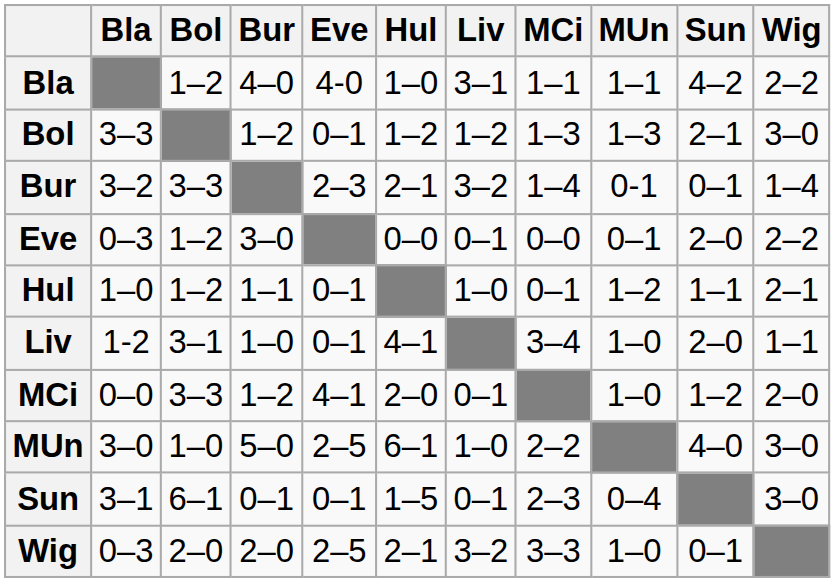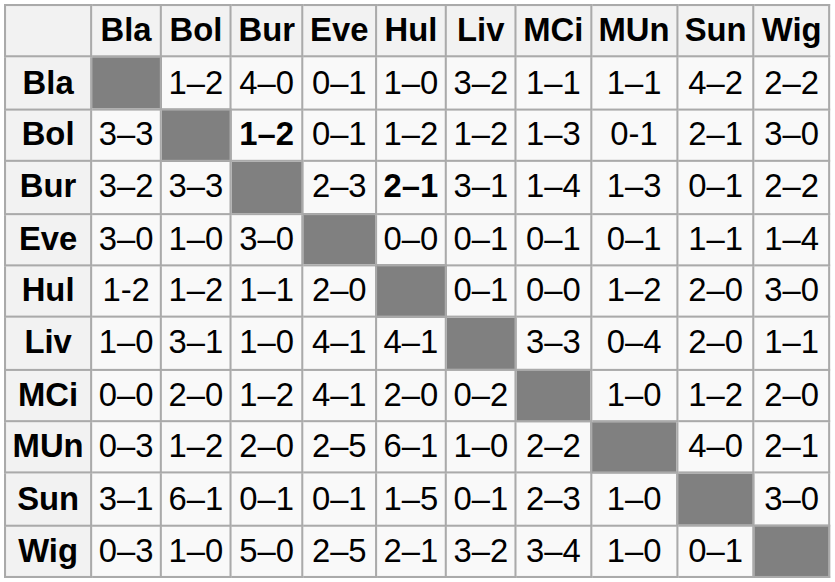row 2 | Eve: 4-0 -> 0–1
row 2 | Liv: 3–1 -> 3–2
row 3 | Bur: normal -> bold
row 3 | MUn: 1–3 -> 0-1
row 4 | Hul: normal -> bold
row 4 | Liv: 3–2 -> 3–1
row 4 | MUn: 0-1 -> 1–3
row 4 | Wig: 1–4 -> 2–2
row 5 | Bla: 0–3 -> 3–0
row 5 | Bol: 1–2 -> 1–0
row 5 | MCi: 0–0 -> 0–1
row 5 | Sun: 2–0 -> 1–1
row 5 | Wig: 2–2 -> 1–4
row 6 | Bla: 1–0 -> 1-2
row 6 | Eve: 0–1 -> 2–0
row 6 | Liv: 1–0 -> 0–1
row 6 | MCi: 0–1 -> 0–0
row 6 | Sun: 1–1 -> 2–0
row 6 | Wig: 2–1 -> 3–0
row 7 | Bla: 1-2 -> 1–0
row 7 | Eve: 0–1 -> 4–1
row 7 | MCi: 3–4 -> 3–3
row 7 | MUn: 1–0 -> 0–4
row 8 | Bol: 3–3 -> 2–0
row 8 | Liv: 0–1 -> 0–2
row 9 | Bla: 3–0 -> 0–3
row 9 | Bol: 1–0 -> 1–2
row 9 | Bur: 5–0 -> 2–0
row 9 | Wig: 3–0 -> 2–1
row 10 | MUn: 0–4 -> 1–0
row 11 | Bol: 2–0 -> 1–0
row 11 | Bur: 2–0 -> 5–0
row 11 | MCi: 3–3 -> 3–4
